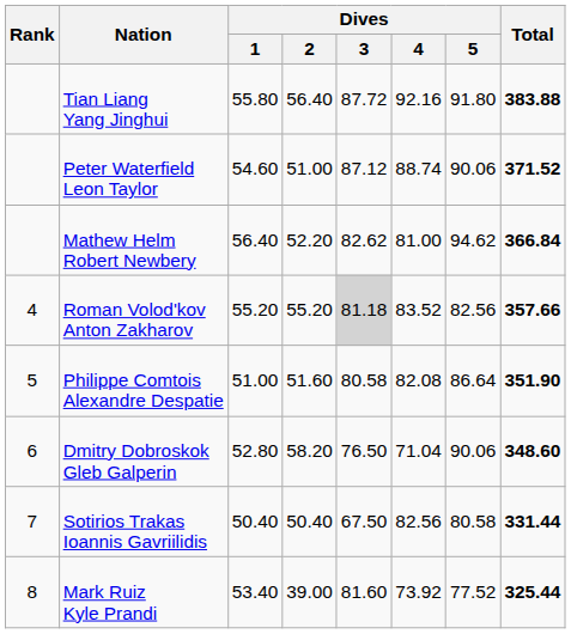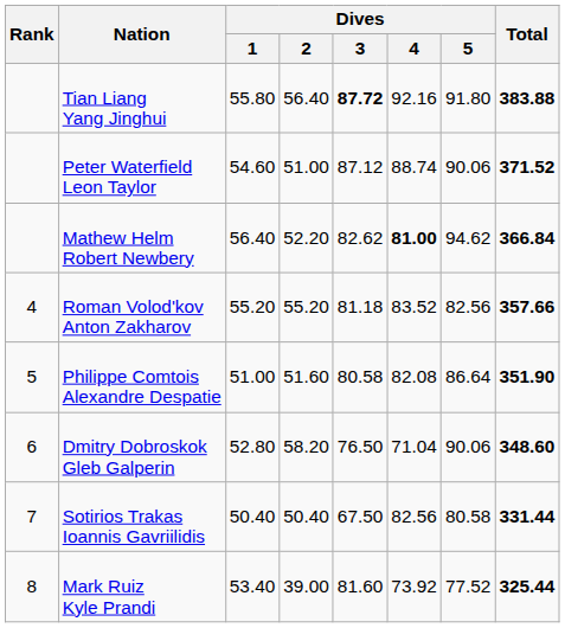Tian Liang Yang Jinghui | Dives / 3: normal -> bold
Mathew Helm Robert Newbery | Dives / 4: normal -> bold
Roman Volod'kov Anton Zakharov | Dives / 3: lightgrey background -> no background
